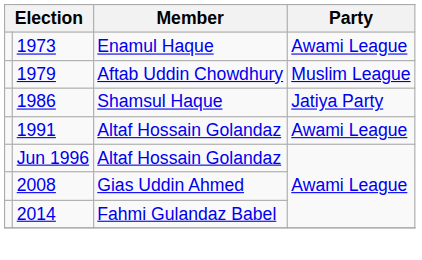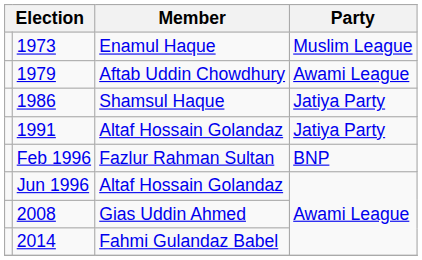1973 | Party: Awami League -> Muslim League
1979 | Party: Muslim League -> Awami League
1991 | Party: Awami League -> Jatiya Party
+ row: Feb 1996 | Fazlur Rahman Sultan | BNP
